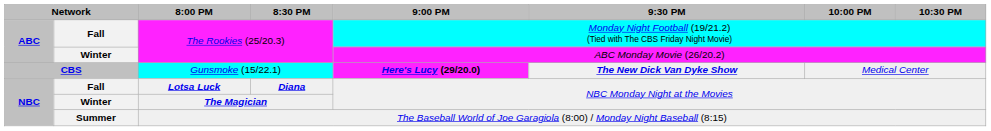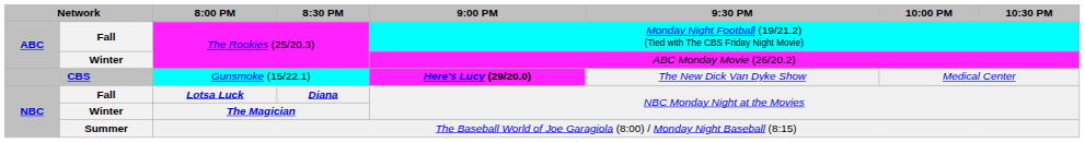Gunsmoke (15/22.1) | 9:30 PM: bold -> normal
